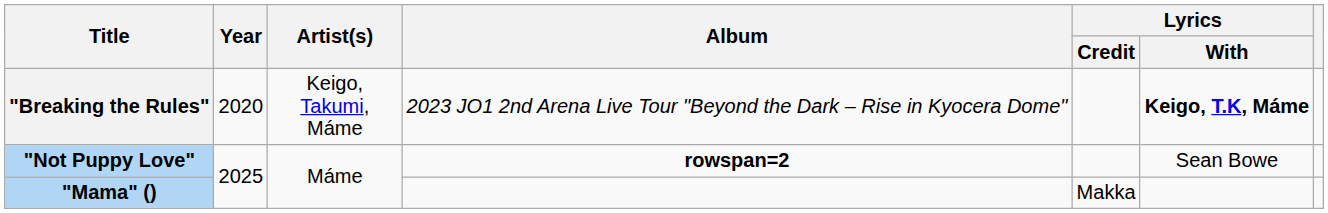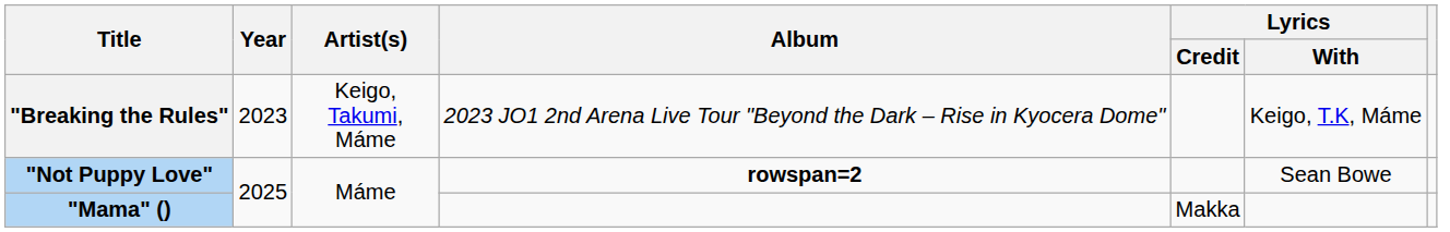"Breaking the Rules" | Year: 2020 -> 2023
"Breaking the Rules" | Lyrics / With: bold -> normal
